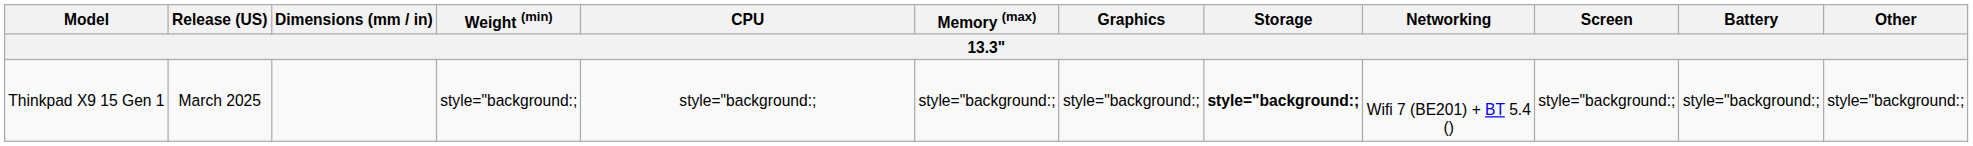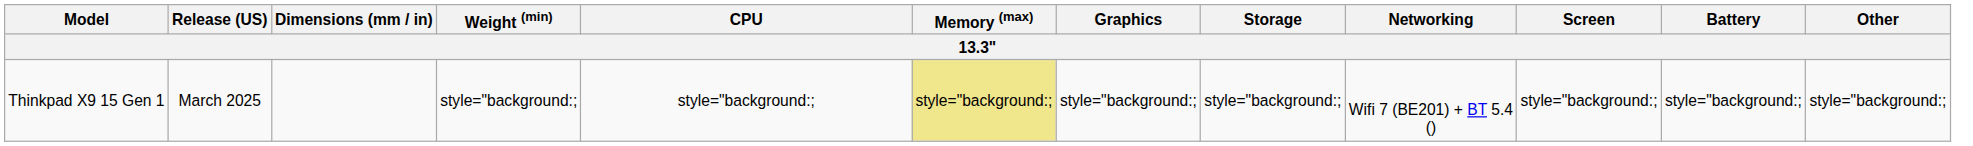Thinkpad X9 15 Gen 1 | Memory (max): no background -> khaki background
Thinkpad X9 15 Gen 1 | Storage: bold -> normal
